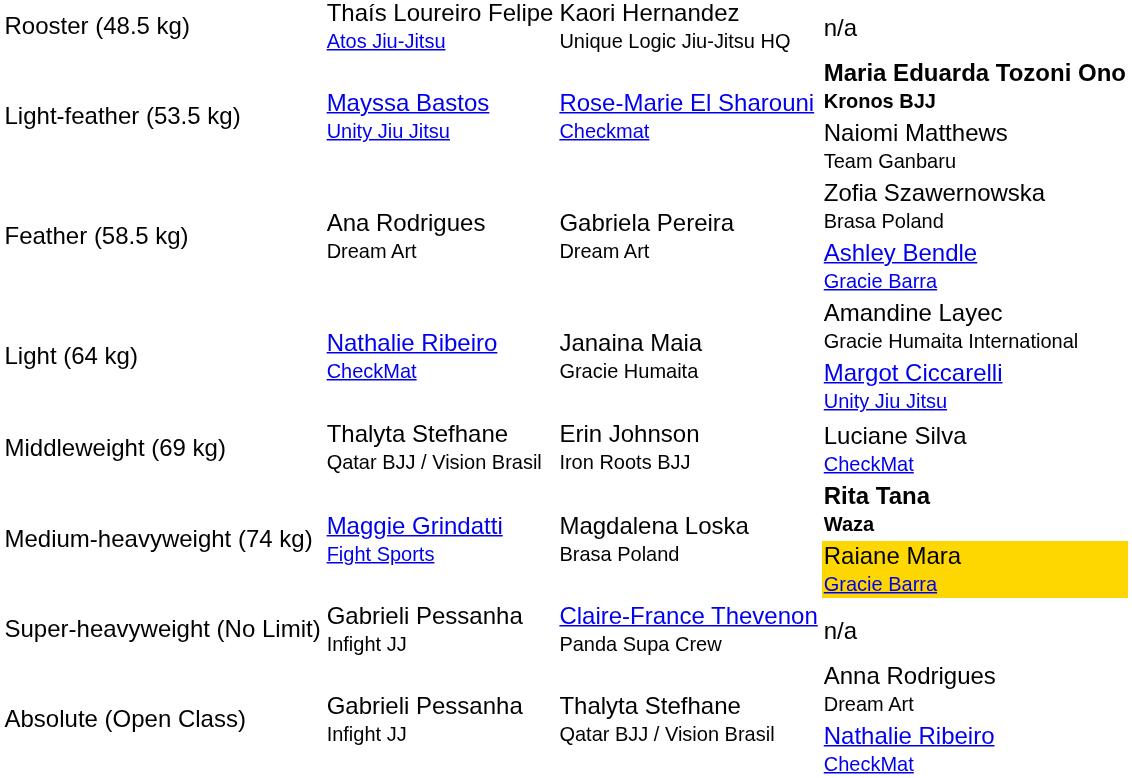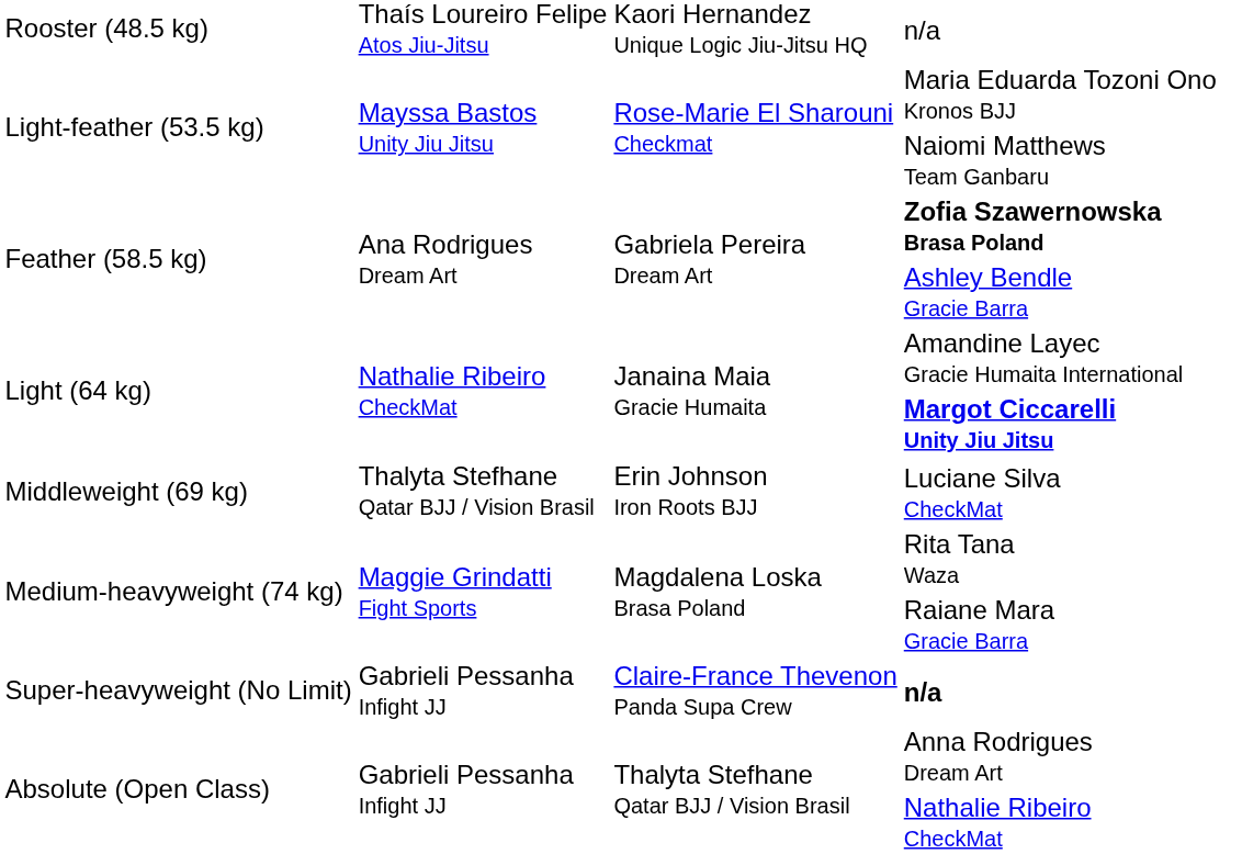Maria Eduarda Tozoni Ono Kronos BJJ | column 4: bold -> normal
Zofia Szawernowska Brasa Poland | column 4: normal -> bold
Margot Ciccarelli Unity Jiu Jitsu | column 4: normal -> bold
Rita Tana Waza | column 4: bold -> normal
Raiane Mara Gracie Barra | column 4: gold background -> no background
Super-heavyweight (No Limit) / n/a | column 4: normal -> bold
